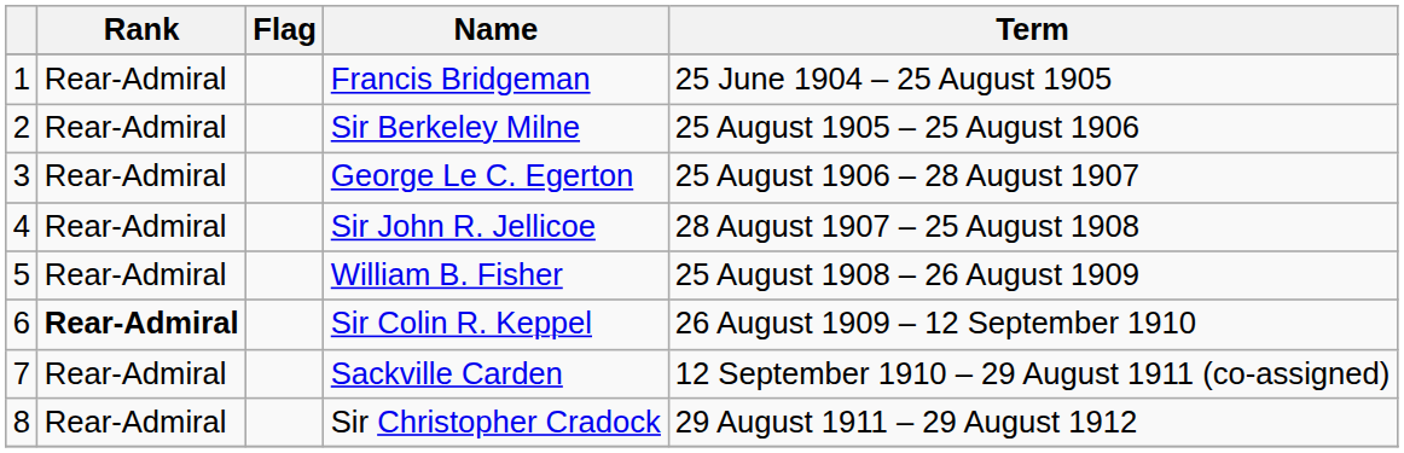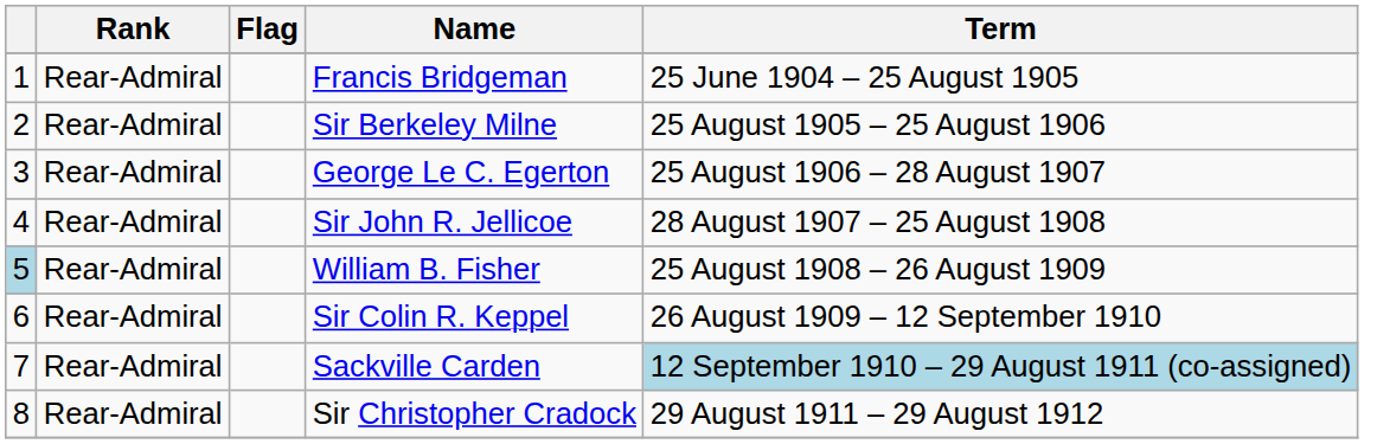William B. Fisher | column 1: no background -> lightblue background
Sir Colin R. Keppel | Rank: bold -> normal
Sackville Carden | Term: no background -> lightblue background
